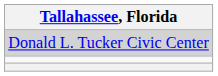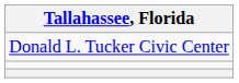row 2 | column 1: lightgrey background -> no background
